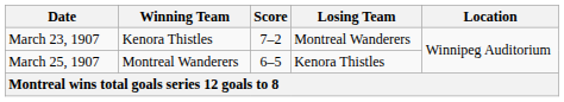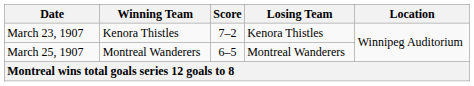March 23, 1907 | Losing Team: Montreal Wanderers -> Kenora Thistles
March 25, 1907 | Losing Team: Kenora Thistles -> Montreal Wanderers
